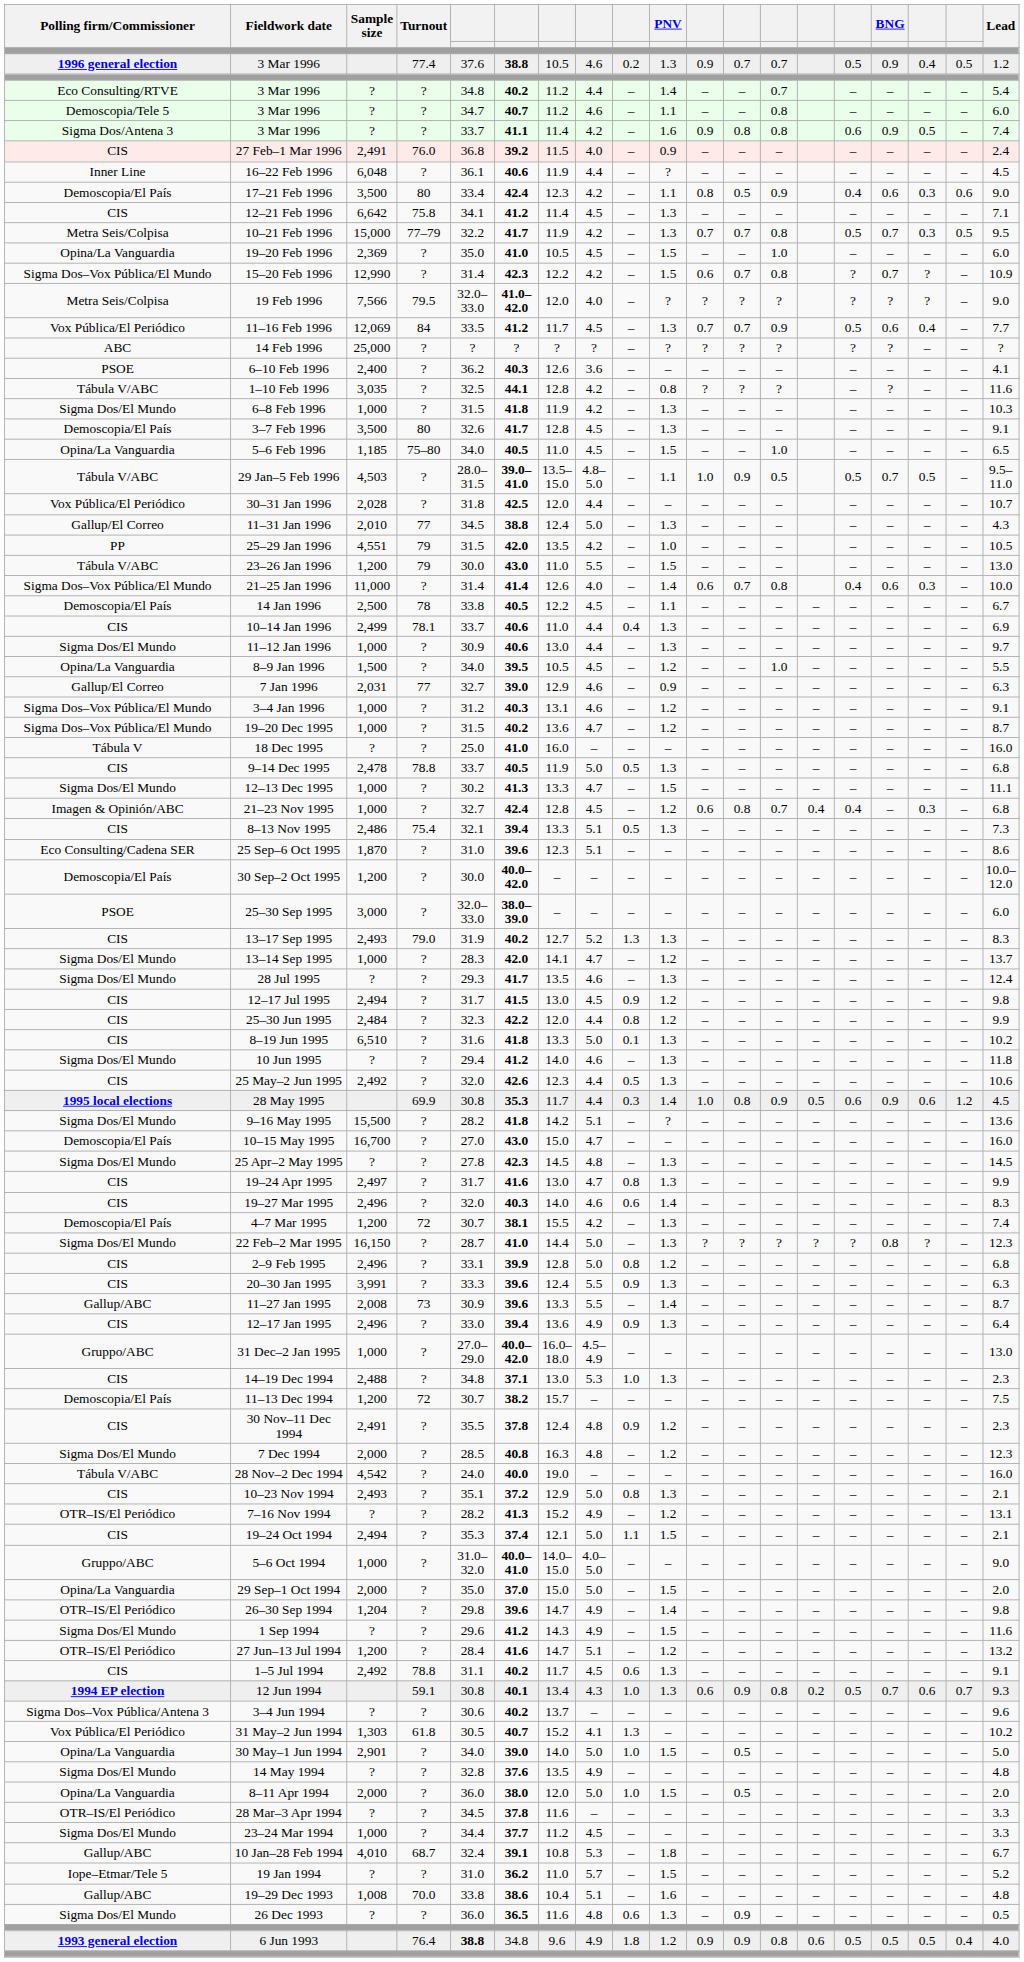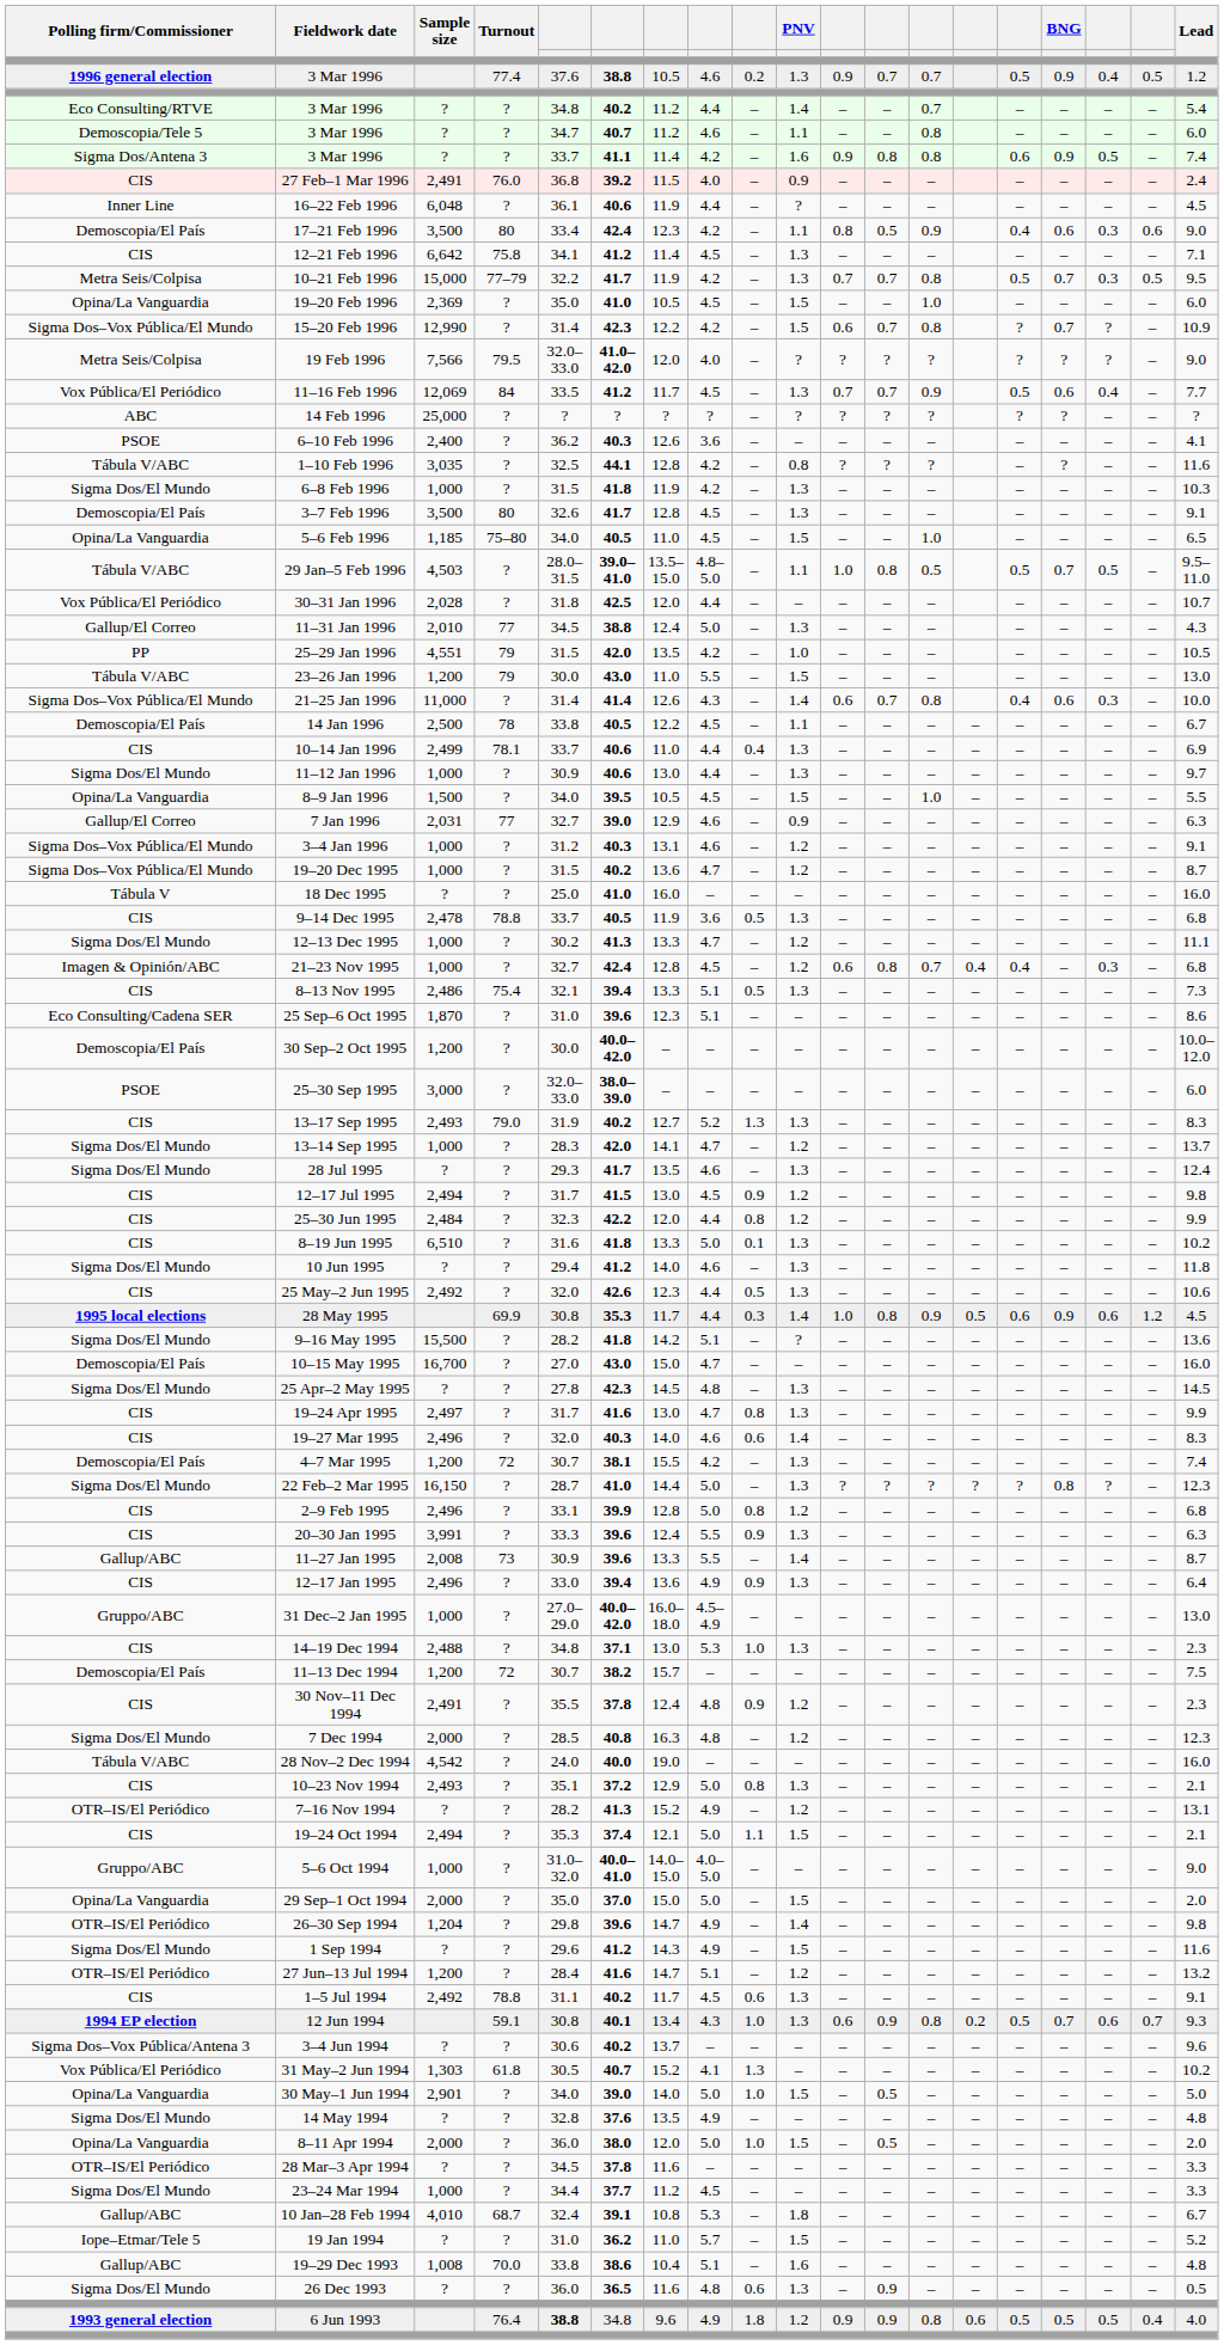29 Jan–5 Feb 1996 | column 12: 0.9 -> 0.8
21–25 Jan 1996 | column 8: 4.0 -> 4.3
8–9 Jan 1996 | PNV: 1.2 -> 1.5
9–14 Dec 1995 | column 8: 5.0 -> 3.6
12–13 Dec 1995 | PNV: 1.5 -> 1.2
